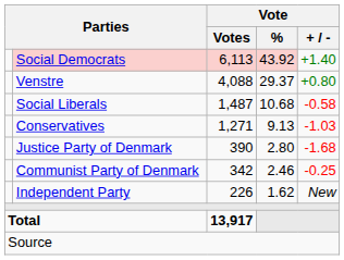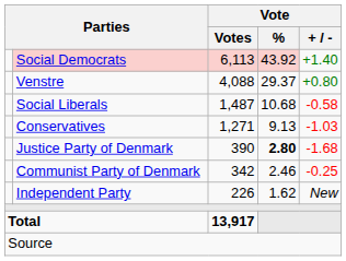Justice Party of Denmark | Vote / %: normal -> bold
